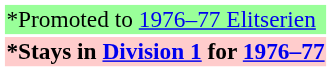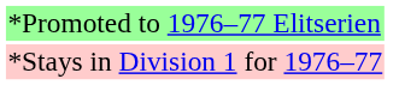row 2 | column 1: bold -> normal
